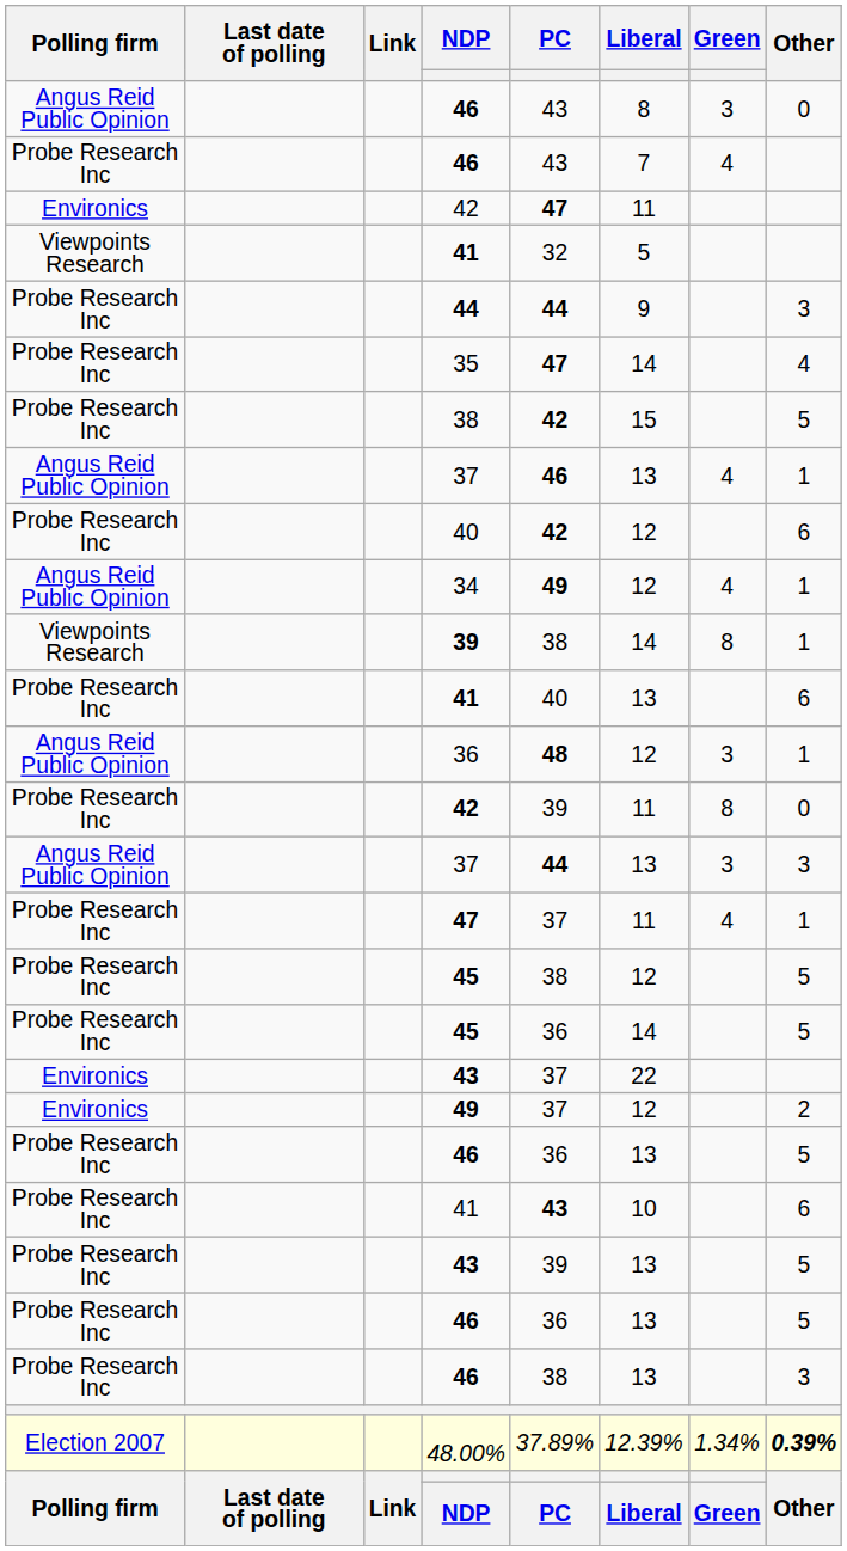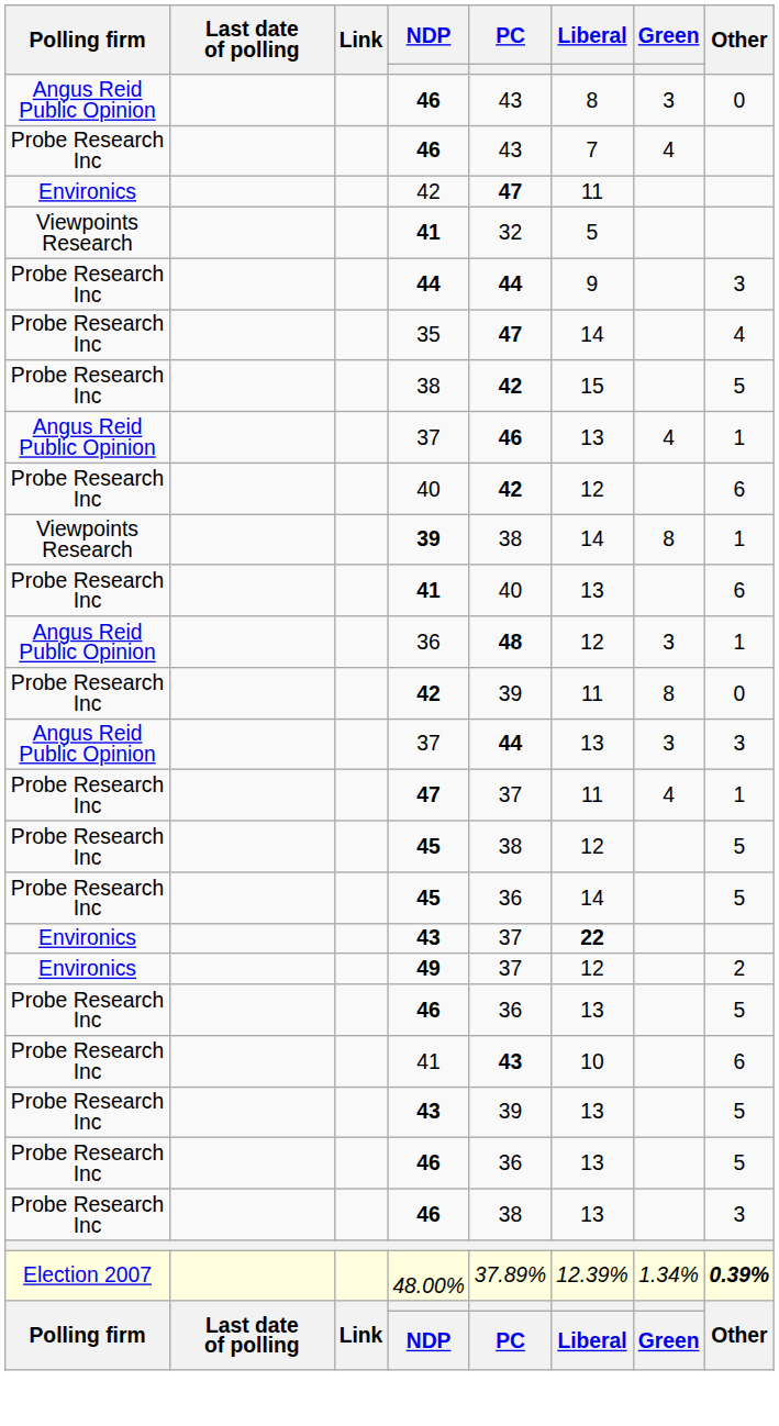- row: Angus Reid Public Opinion | 34 | 49 | 12 | 4 | 1
Environics / 43 | Liberal: normal -> bold
